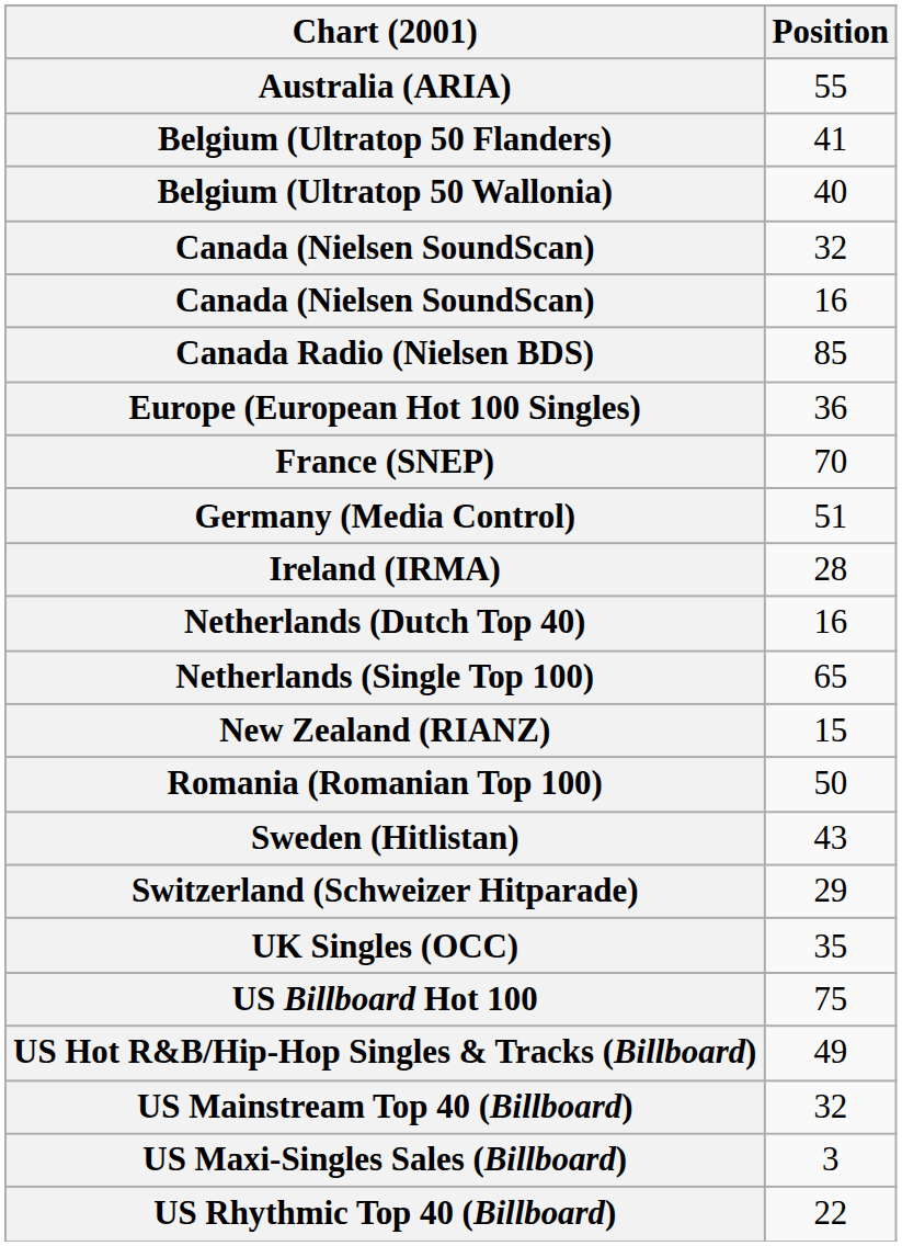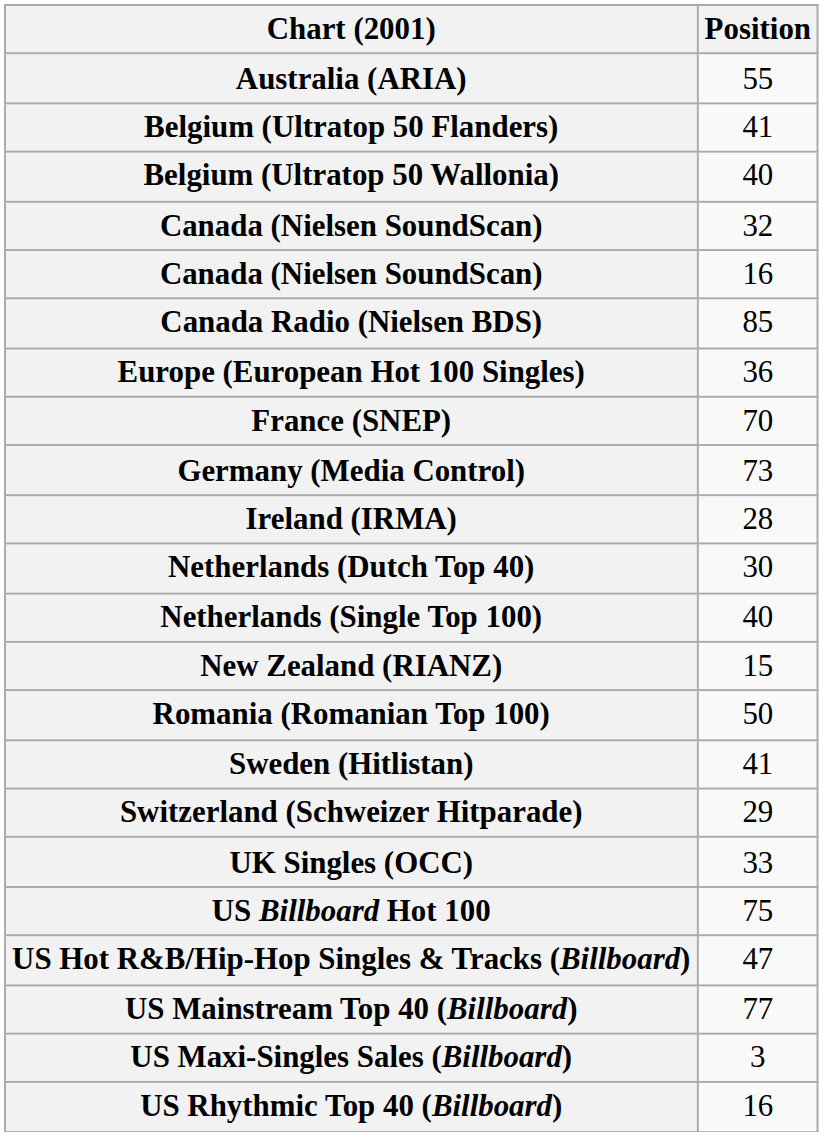row 10 | Position: 51 -> 73
row 12 | Position: 16 -> 30
row 13 | Position: 65 -> 40
row 16 | Position: 43 -> 41
row 18 | Position: 35 -> 33
row 20 | Position: 49 -> 47
row 21 | Position: 32 -> 77
row 23 | Position: 22 -> 16
